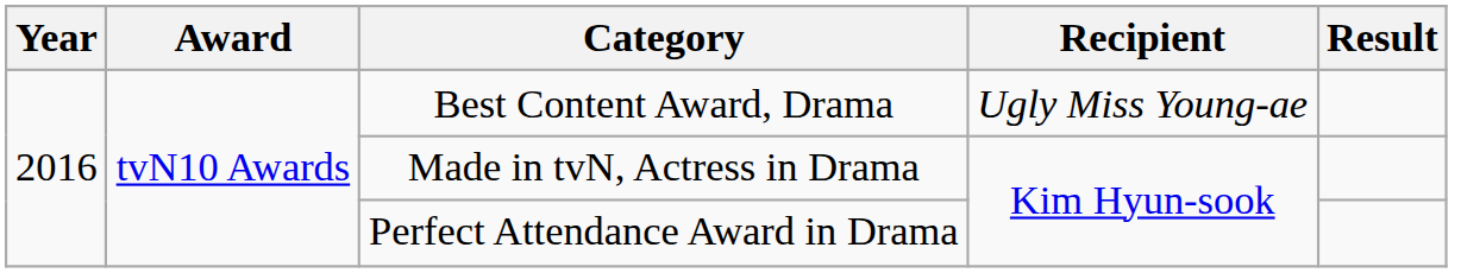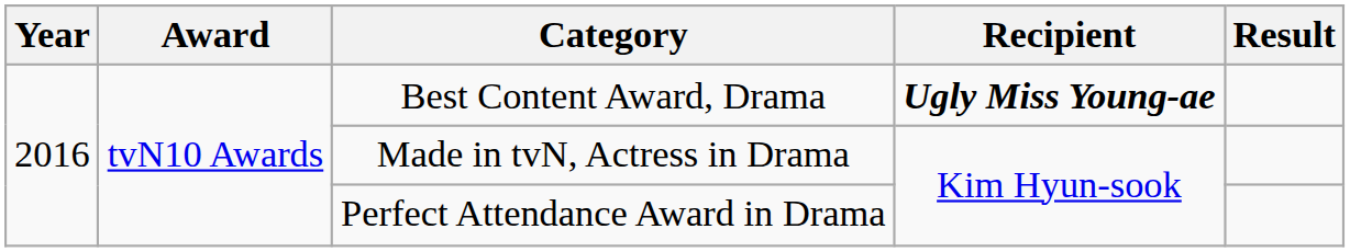Best Content Award, Drama | Recipient: normal -> bold
